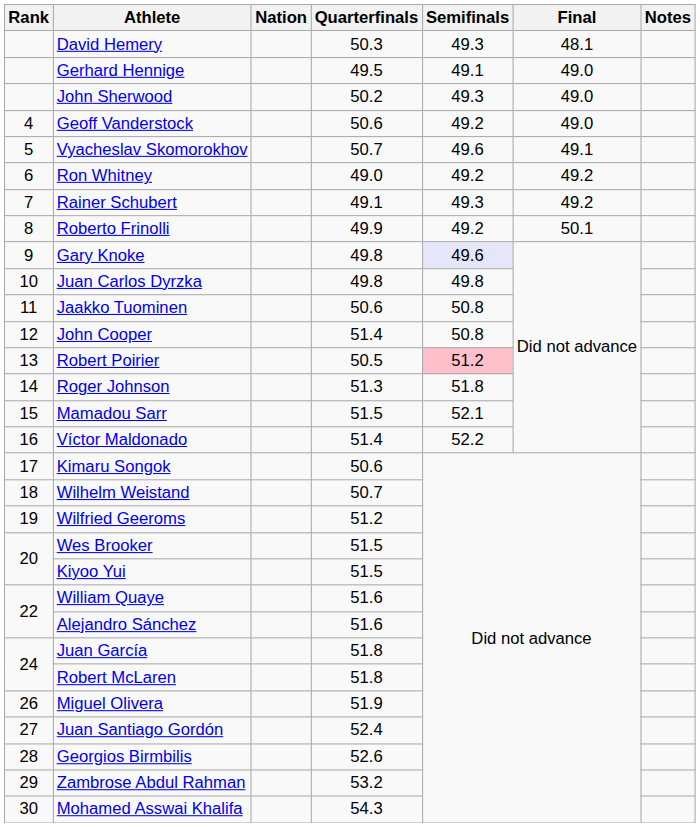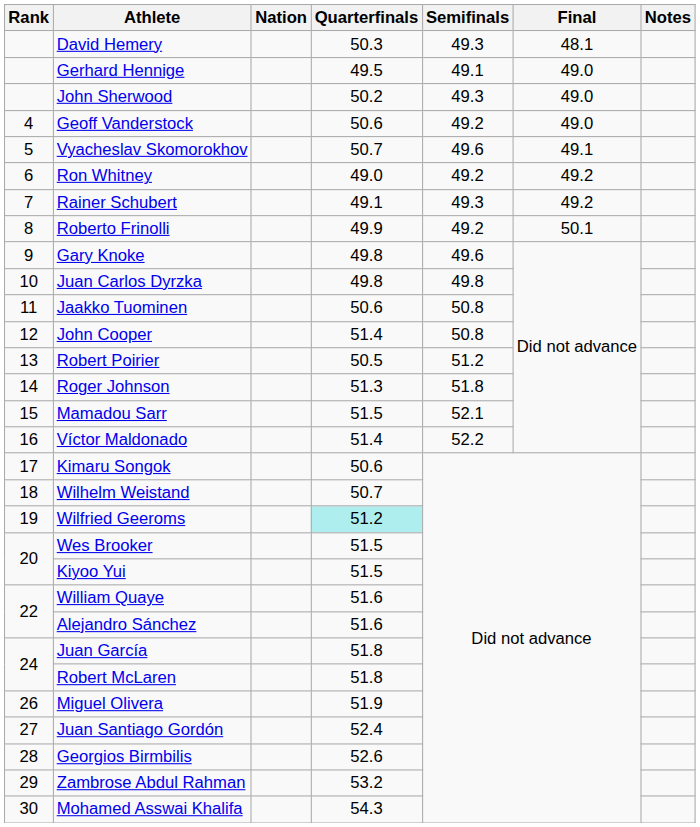Gary Knoke | Semifinals: lavender background -> no background
Robert Poirier | Semifinals: pink background -> no background
Wilfried Geeroms | Quarterfinals: no background -> paleturquoise background
